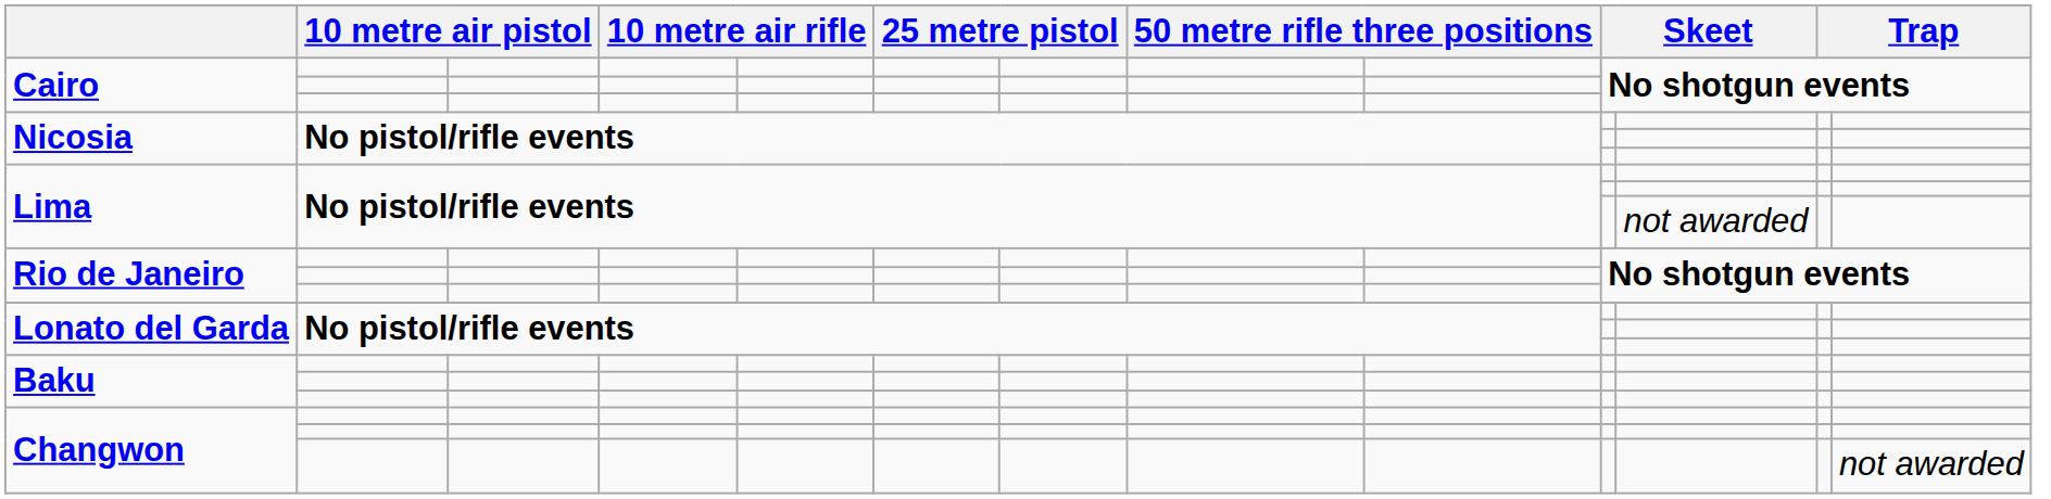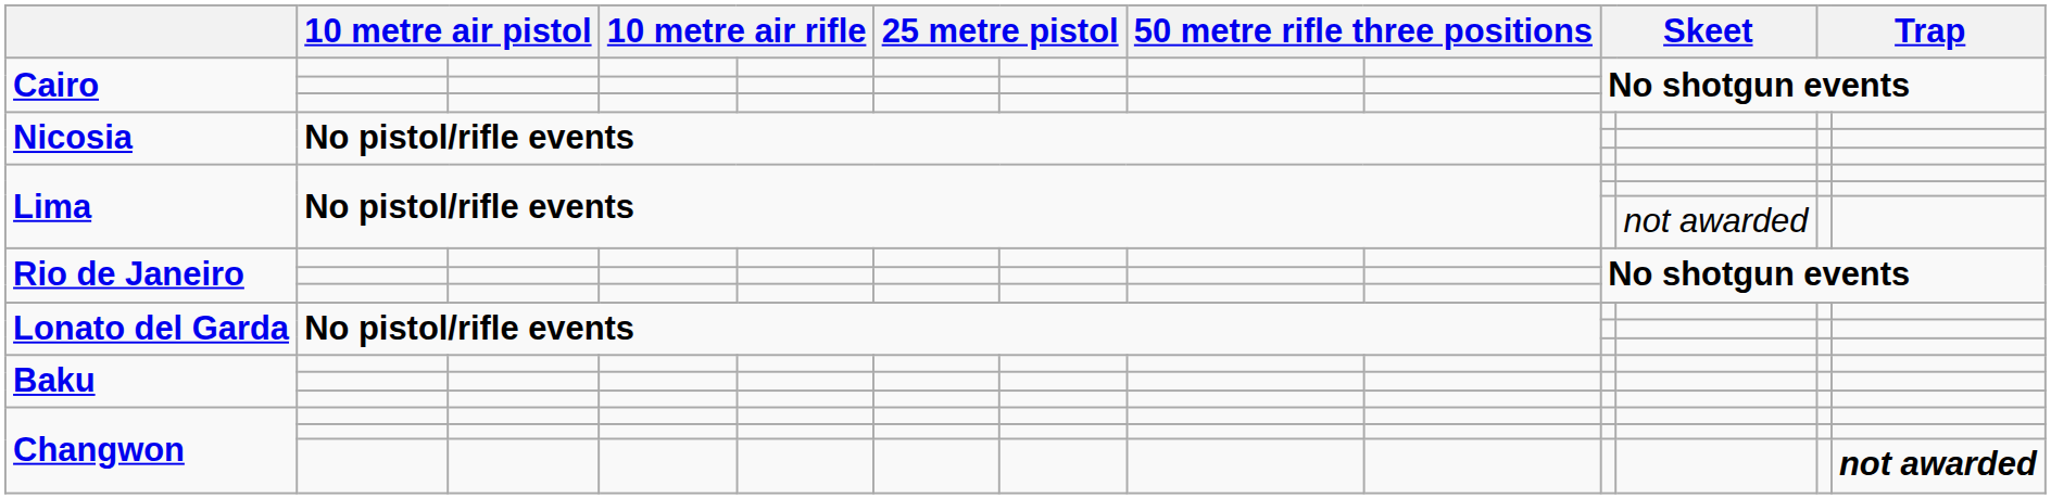row 22 | column 13: normal -> bold
